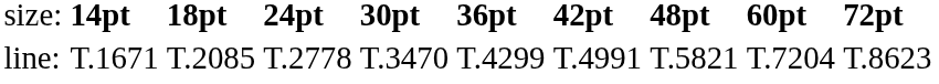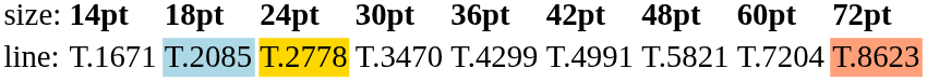line: | column 3: no background -> lightblue background
line: | column 4: no background -> gold background
line: | column 10: no background -> lightsalmon background
